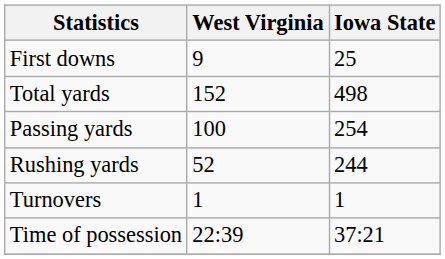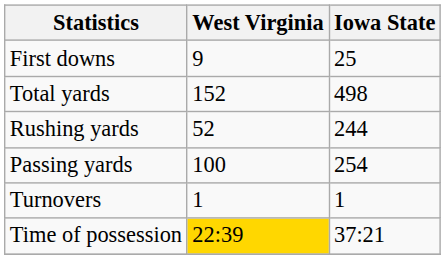rows swapped: Rushing yards <-> Passing yards
Time of possession | West Virginia: no background -> gold background
